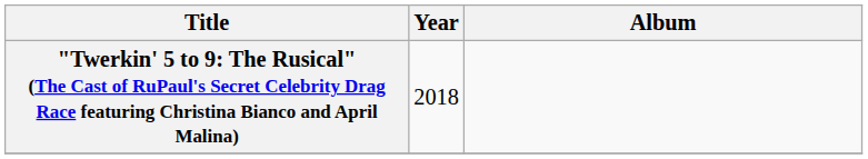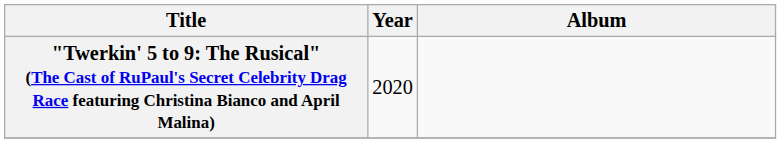row 2 | Year: 2018 -> 2020
